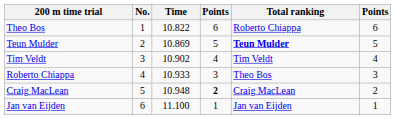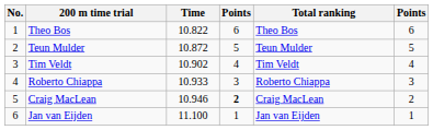columns swapped: No. <-> 200 m time trial
row 2 | Total ranking: Roberto Chiappa -> Theo Bos
row 3 | Time: 10.869 -> 10.872
row 3 | Total ranking: bold -> normal
row 5 | Total ranking: Theo Bos -> Roberto Chiappa
row 6 | Time: 10.948 -> 10.946
